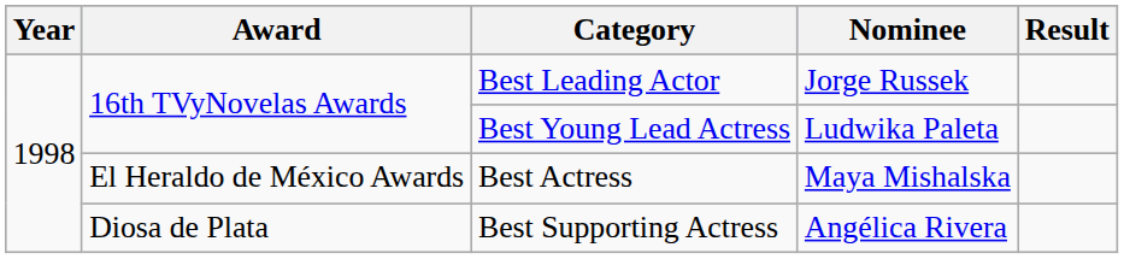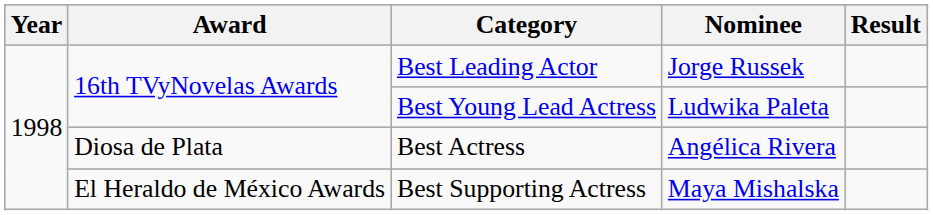Best Actress | Award: El Heraldo de México Awards -> Diosa de Plata
Best Actress | Nominee: Maya Mishalska -> Angélica Rivera
Best Supporting Actress | Award: Diosa de Plata -> El Heraldo de México Awards
Best Supporting Actress | Nominee: Angélica Rivera -> Maya Mishalska
